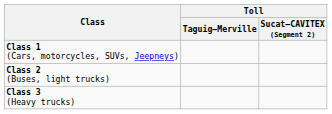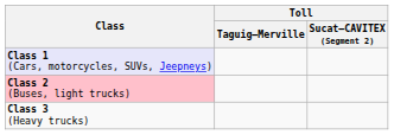Class 1 (Cars, motorcycles, SUVs, Jeepneys) | Class: no background -> lavender background
Class 2 (Buses, light trucks) | Class: no background -> pink background
